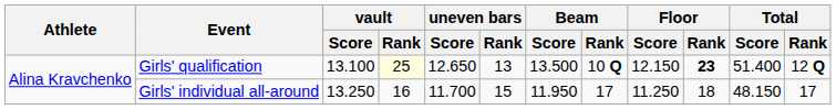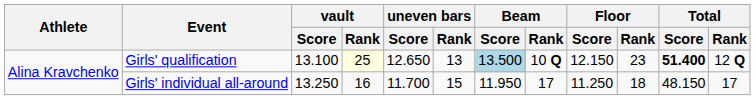Girls' qualification | Beam / Score: no background -> lightblue background
Girls' qualification | Floor / Rank: bold -> normal
Girls' qualification | Total / Score: normal -> bold
